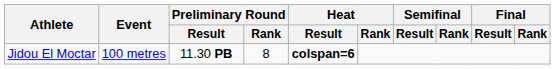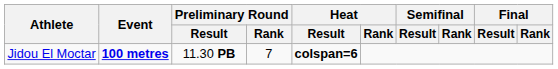Jidou El Moctar | Event: normal -> bold
Jidou El Moctar | Preliminary Round / Rank: 8 -> 7
